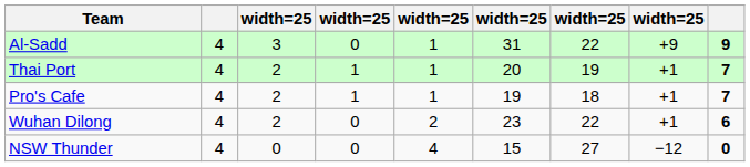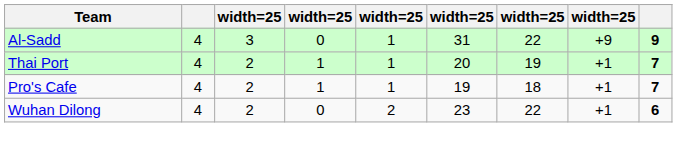- row: NSW Thunder | 4 | 0 | 0 | 4 | 15 | 27 | −12 | 0
